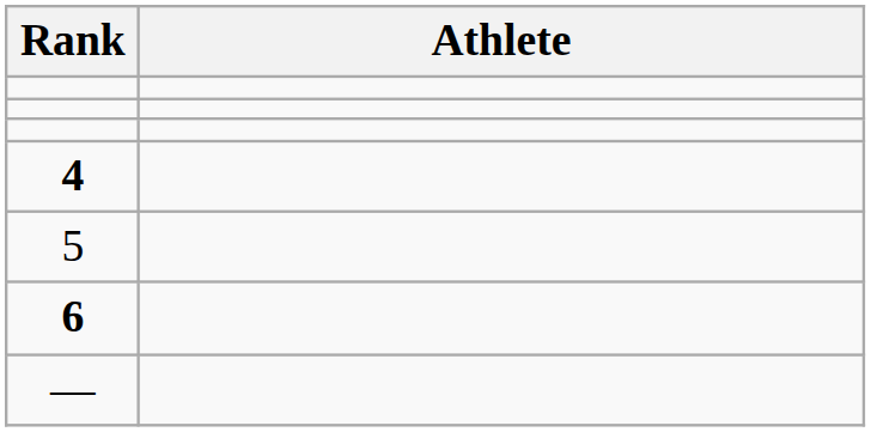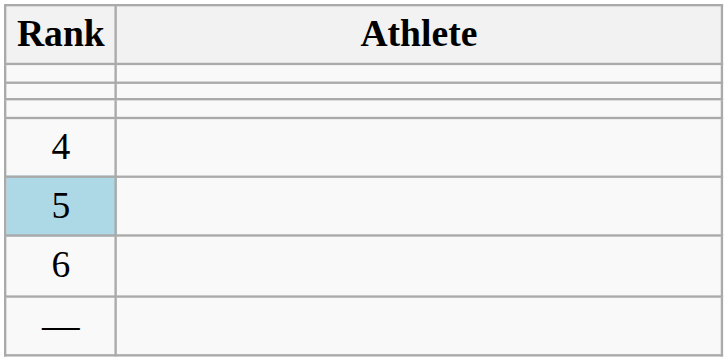row 5 | Rank: bold -> normal
row 6 | Rank: no background -> lightblue background
row 7 | Rank: bold -> normal
